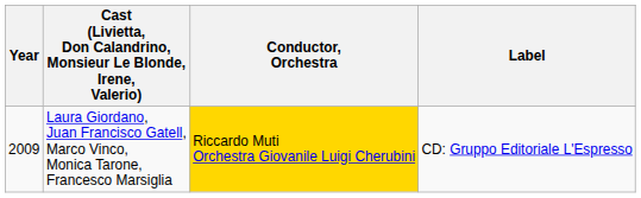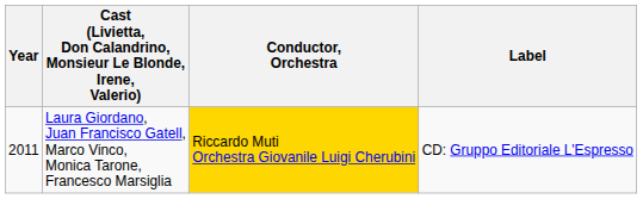row 2 | Year: 2009 -> 2011
